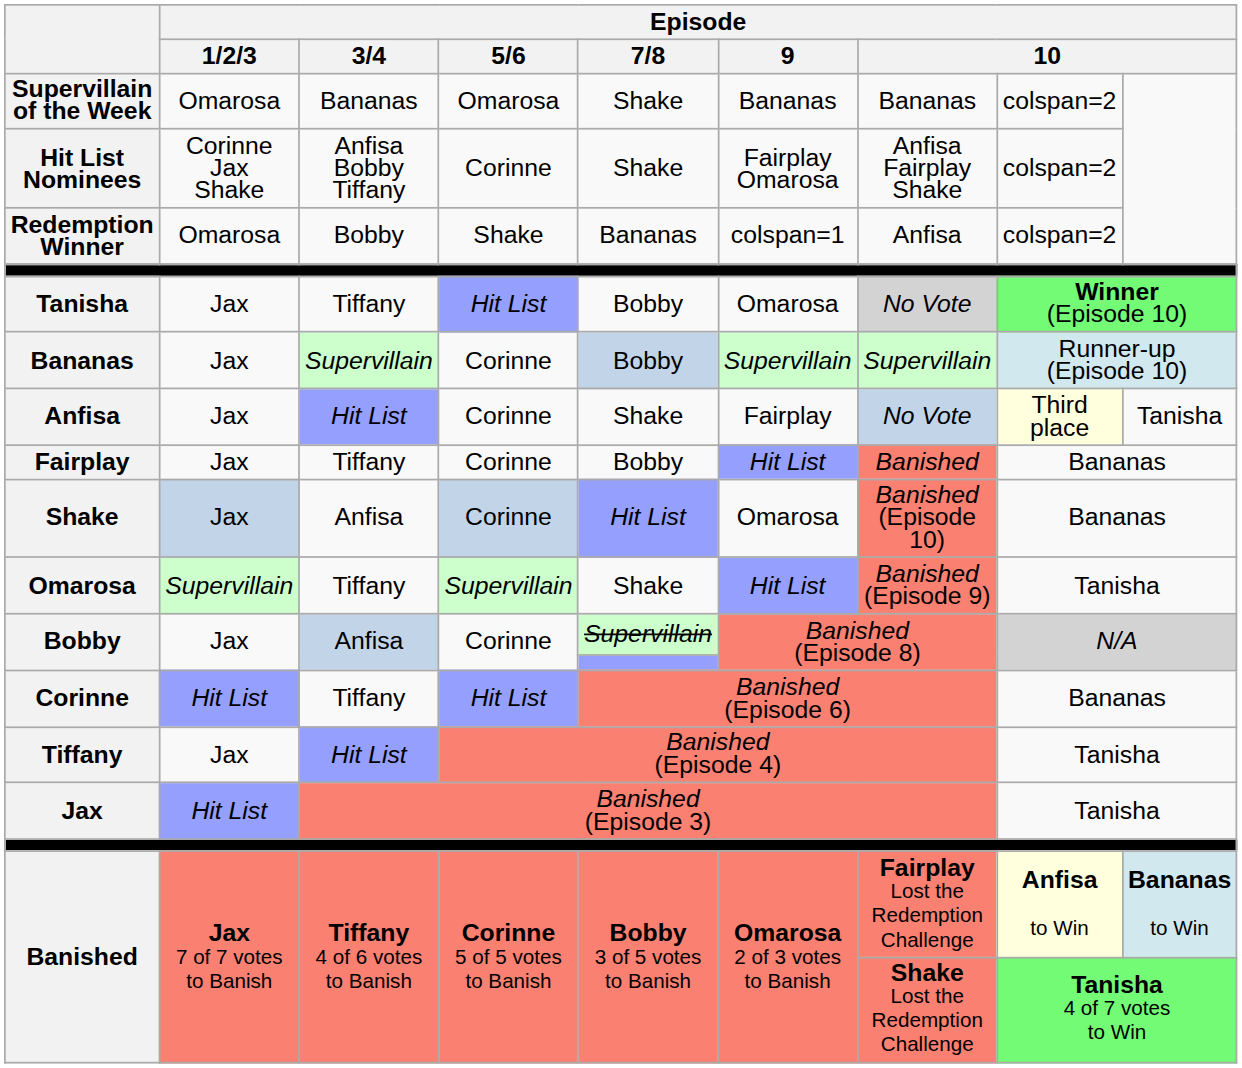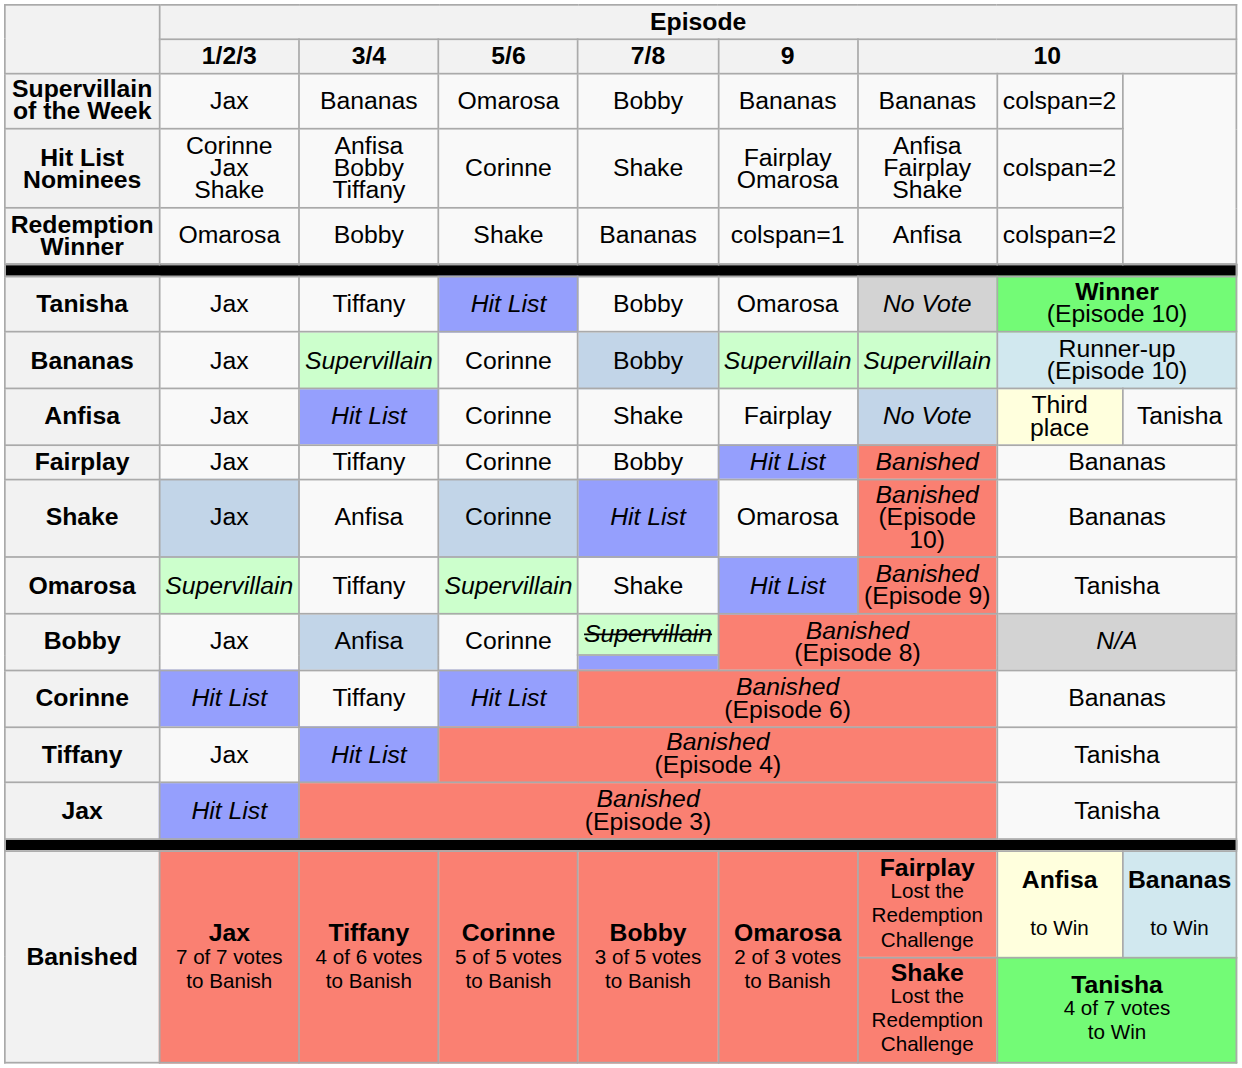Supervillain of the Week | Episode / 1/2/3: Omarosa -> Jax
Supervillain of the Week | Episode / 7/8: Shake -> Bobby
